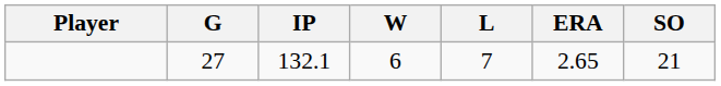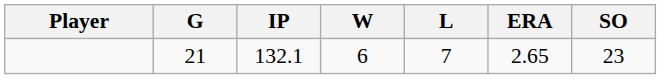row 2 | G: 27 -> 21
row 2 | SO: 21 -> 23
